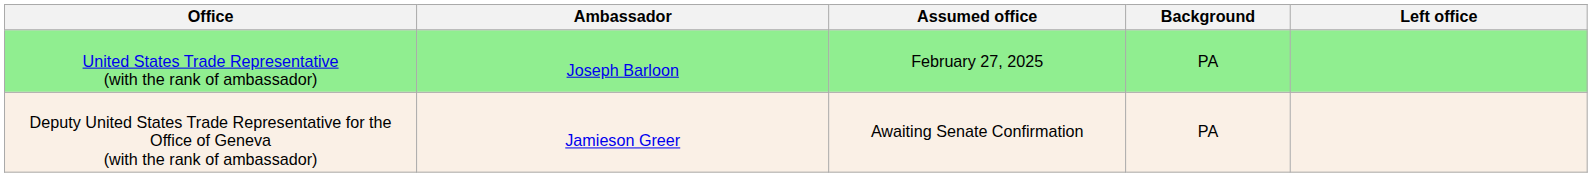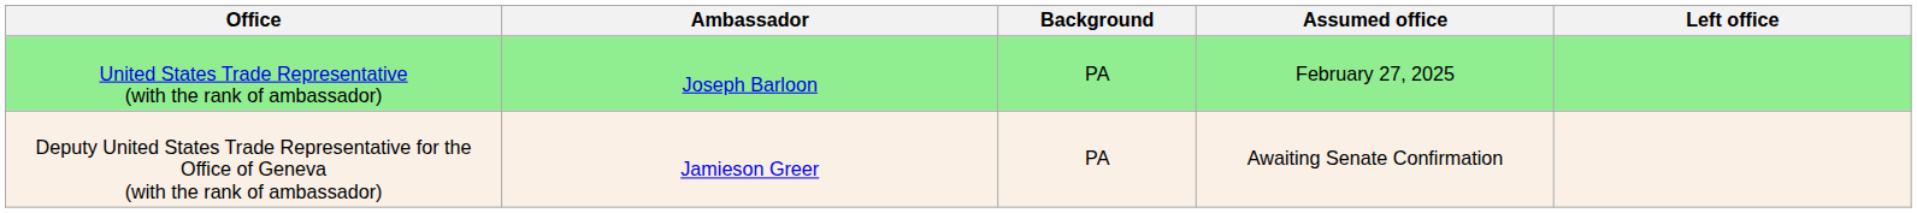columns swapped: Background <-> Assumed office
